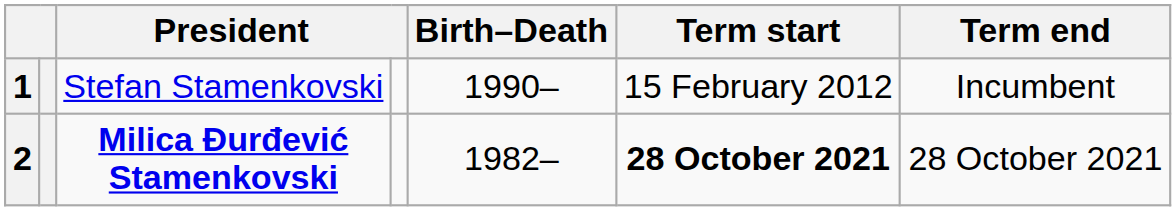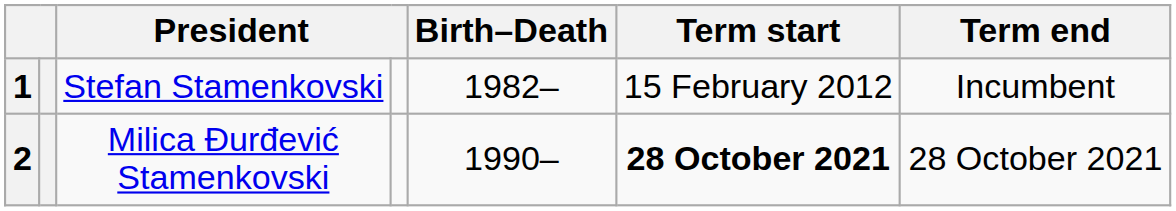1 | Birth–Death: 1990– -> 1982–
2 | column 3: bold -> normal
2 | Birth–Death: 1982– -> 1990–
